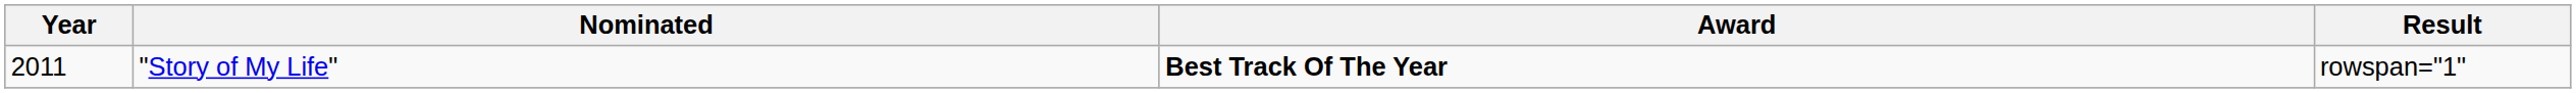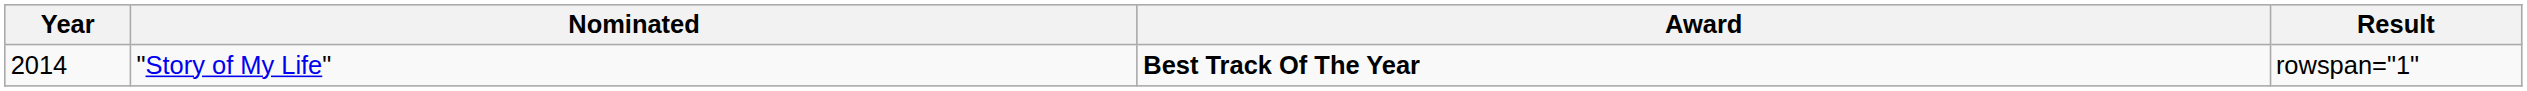"Story of My Life" | Year: 2011 -> 2014
